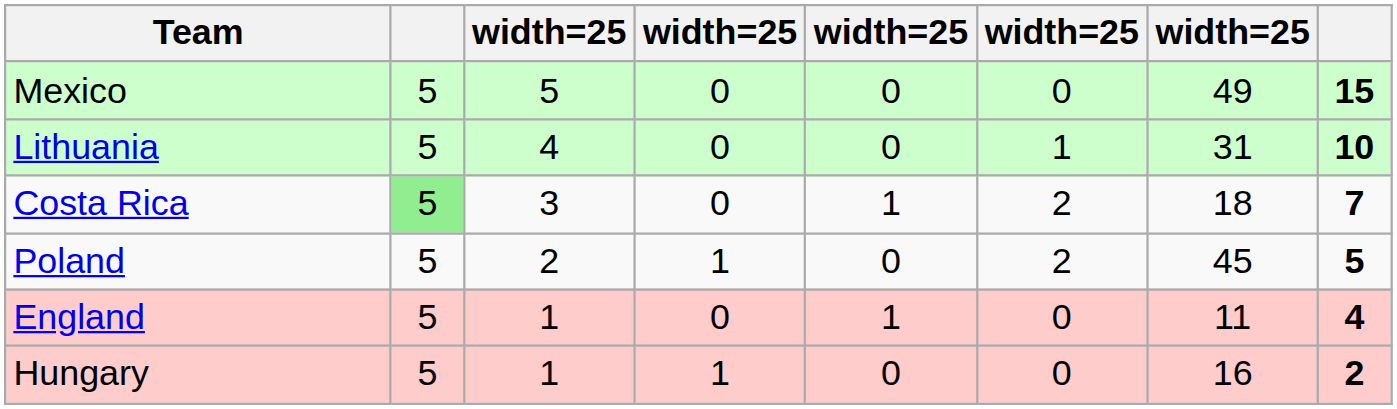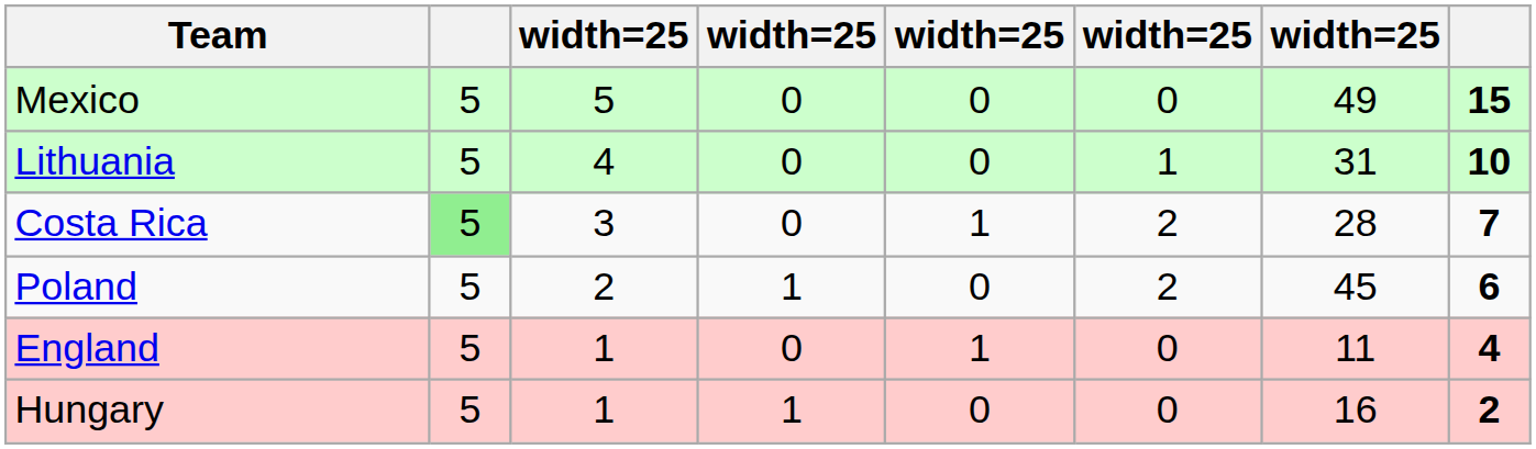Costa Rica | column 7: 18 -> 28
Poland | column 8: 5 -> 6
